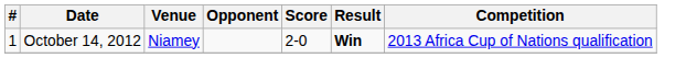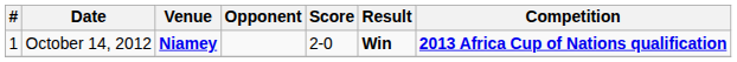October 14, 2012 | Venue: normal -> bold
October 14, 2012 | Competition: normal -> bold
